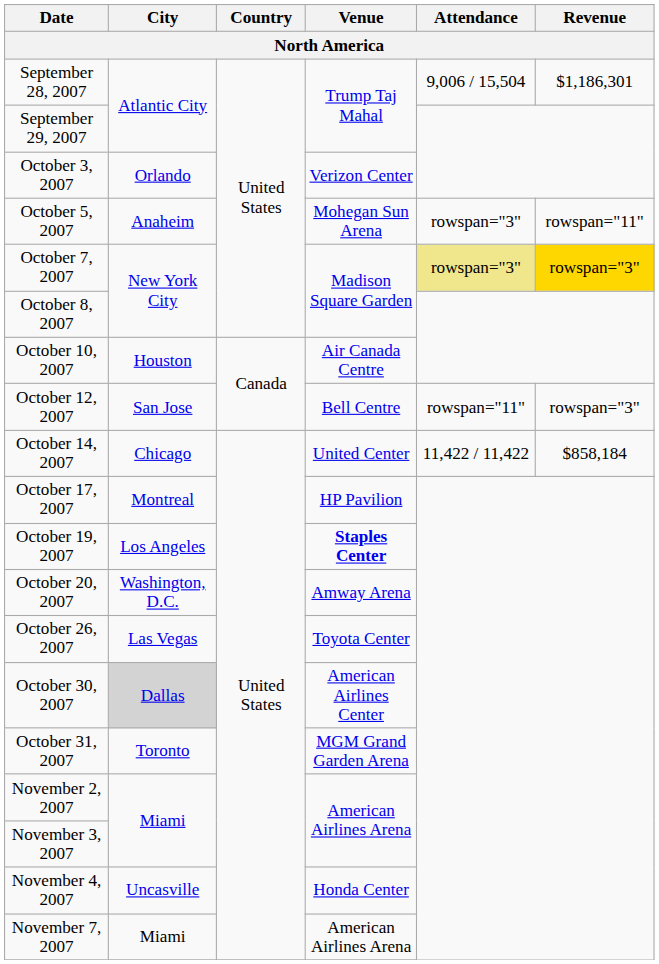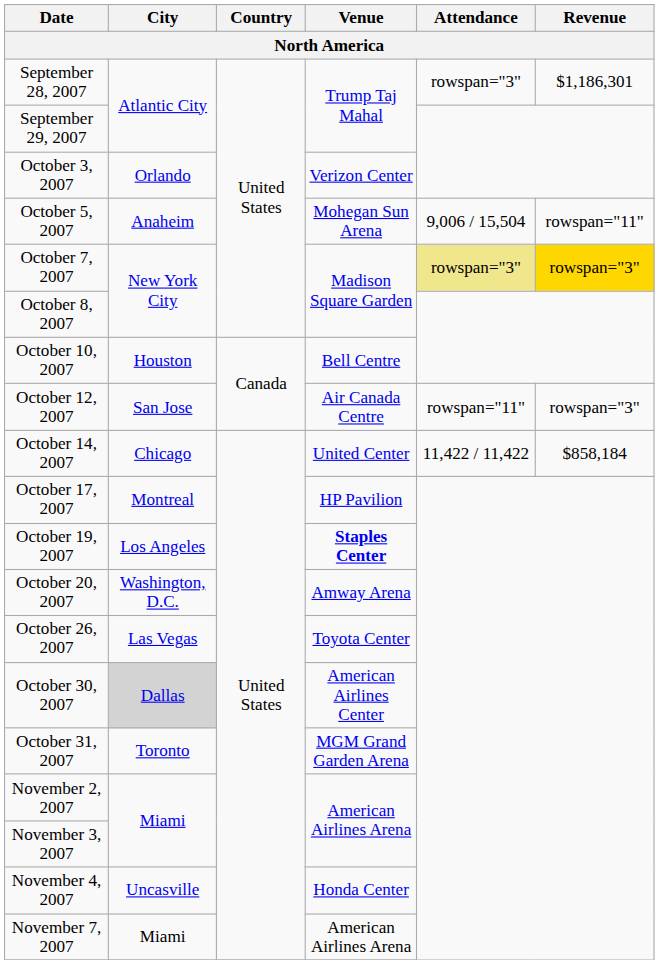September 28, 2007 | Attendance: 9,006 / 15,504 -> rowspan="3"
October 5, 2007 | Attendance: rowspan="3" -> 9,006 / 15,504
October 10, 2007 | Venue: Air Canada Centre -> Bell Centre
October 12, 2007 | Venue: Bell Centre -> Air Canada Centre
